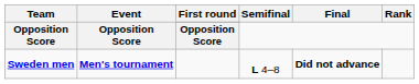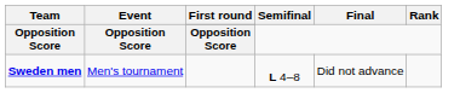Sweden men | Event: bold -> normal
Sweden men | Final: bold -> normal
